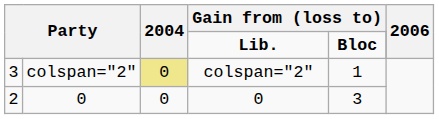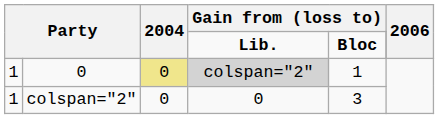row 3 | column 1: 3 -> 1
row 3 | column 2: colspan="2" -> 0
row 3 | column 4: no background -> lightgrey background
row 4 | column 1: 2 -> 1
row 4 | column 2: 0 -> colspan="2"
